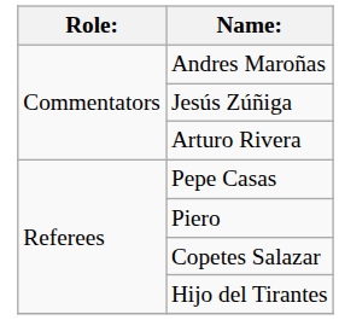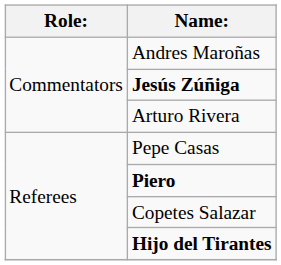Jesús Zúñiga | Name:: normal -> bold
Piero | Name:: normal -> bold
Hijo del Tirantes | Name:: normal -> bold
